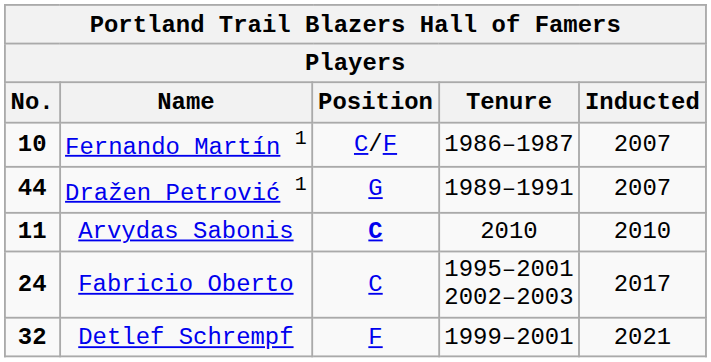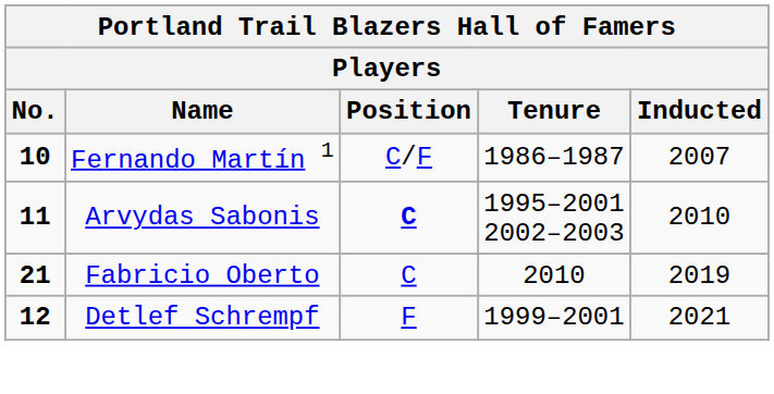- row: 44 | Dražen Petrović 1 | G | 1989–1991 | 2007
Arvydas Sabonis | Tenure: 2010 -> 1995–2001 2002–2003
Fabricio Oberto | No.: 24 -> 21
Fabricio Oberto | Tenure: 1995–2001 2002–2003 -> 2010
Fabricio Oberto | Inducted: 2017 -> 2019
Detlef Schrempf | No.: 32 -> 12
